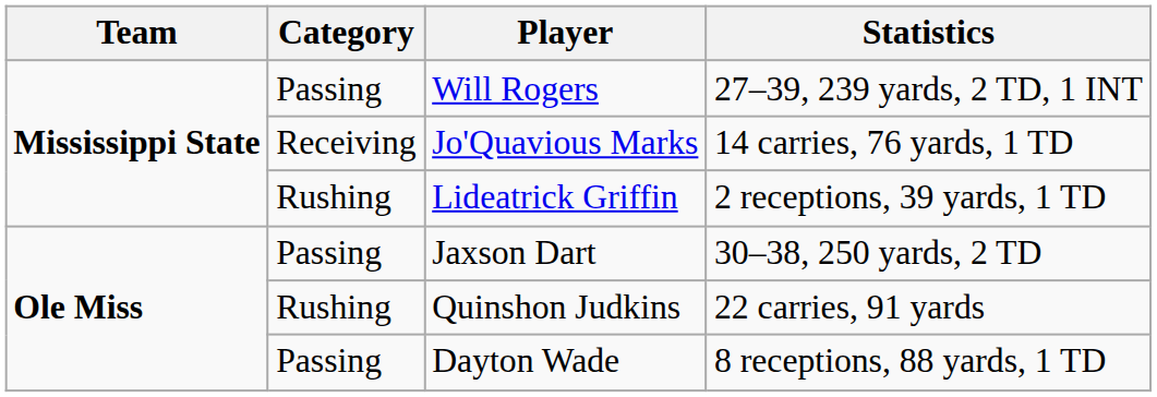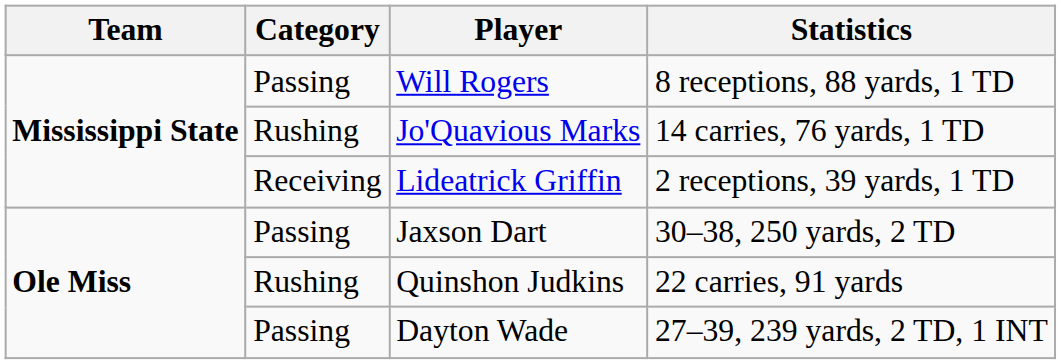Will Rogers | Statistics: 27–39, 239 yards, 2 TD, 1 INT -> 8 receptions, 88 yards, 1 TD
Jo'Quavious Marks | Category: Receiving -> Rushing
Lideatrick Griffin | Category: Rushing -> Receiving
Dayton Wade | Statistics: 8 receptions, 88 yards, 1 TD -> 27–39, 239 yards, 2 TD, 1 INT
